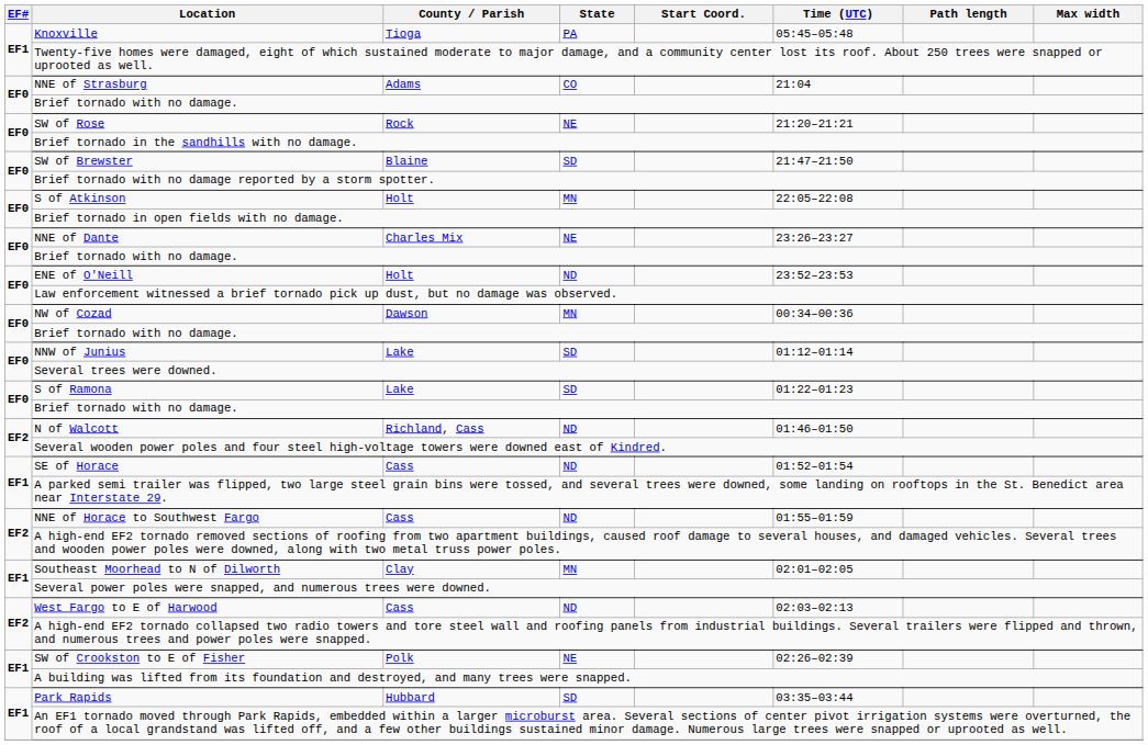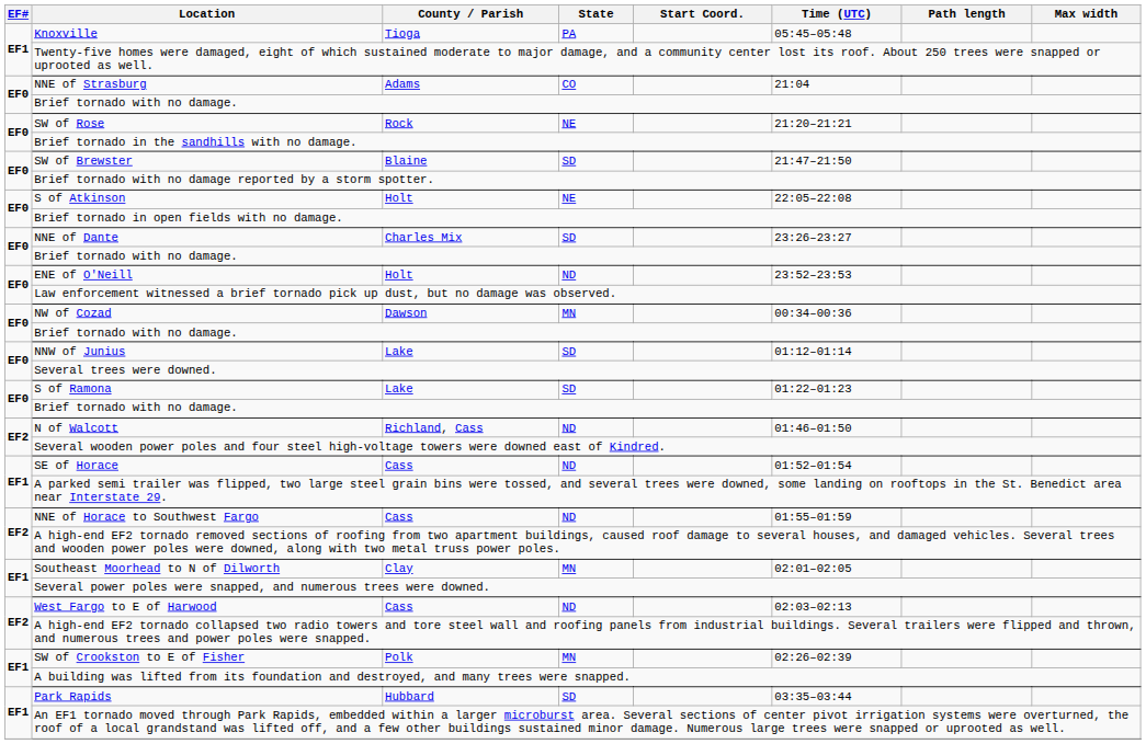S of Atkinson | State: MN -> NE
NNE of Dante | State: NE -> SD
SW of Crookston to E of Fisher | State: NE -> MN
